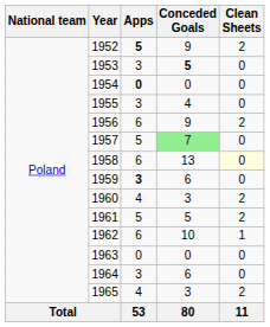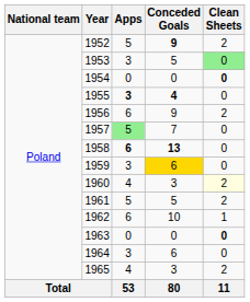1952 | Apps: bold -> normal
1952 | Conceded Goals: normal -> bold
1953 | Conceded Goals: bold -> normal
1953 | Clean Sheets: no background -> lightgreen background
1954 | Apps: bold -> normal
1954 | Clean Sheets: normal -> bold
1955 | Apps: normal -> bold
1955 | Conceded Goals: normal -> bold
1957 | Apps: no background -> lightgreen background
1957 | Conceded Goals: lightgreen background -> no background
1958 | Apps: normal -> bold
1958 | Conceded Goals: normal -> bold
1958 | Clean Sheets: lightyellow background -> no background
1959 | Apps: bold -> normal
1959 | Conceded Goals: no background -> gold background
1960 | Clean Sheets: no background -> lightyellow background
1963 | Clean Sheets: normal -> bold
